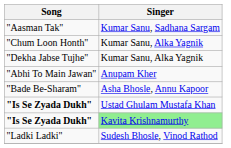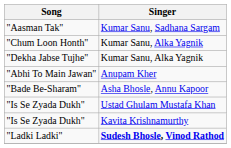row 7 | Song: bold -> normal
row 8 | Song: bold -> normal
row 8 | Singer: lightgreen background -> no background
row 9 | Singer: normal -> bold
